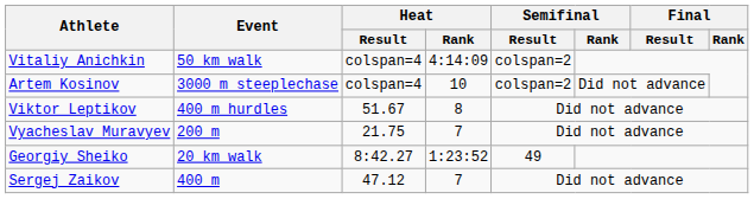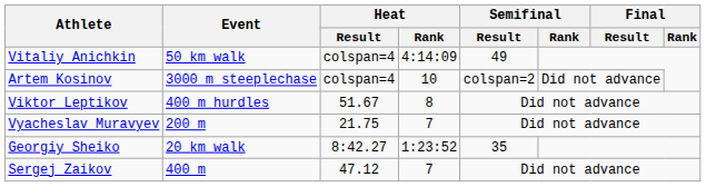Vitaliy Anichkin | Semifinal / Result: colspan=2 -> 49
Georgiy Sheiko | Semifinal / Result: 49 -> 35
